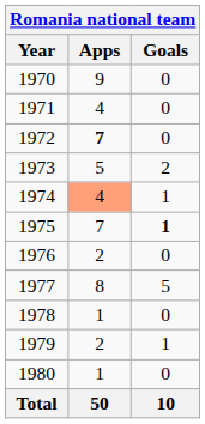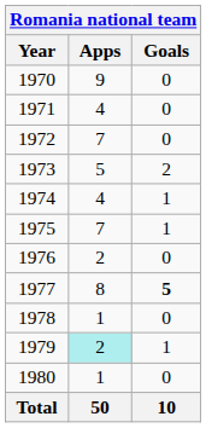1972 | Apps: bold -> normal
1974 | Apps: lightsalmon background -> no background
1975 | Goals: bold -> normal
1977 | Goals: normal -> bold
1979 | Apps: no background -> paleturquoise background
